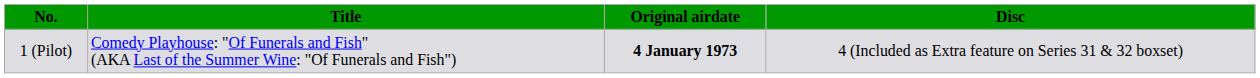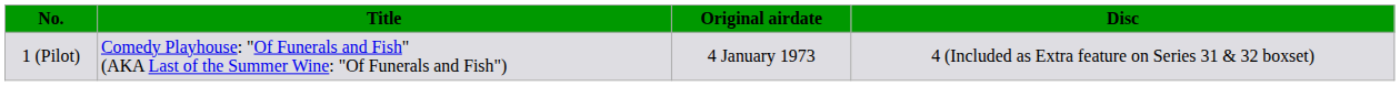1 (Pilot) | column 3: bold -> normal
